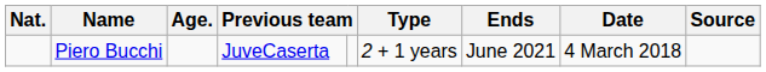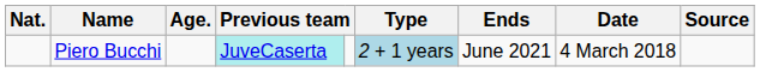Piero Bucchi | column 4: no background -> paleturquoise background
Piero Bucchi | Type: no background -> lightblue background
